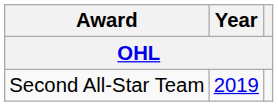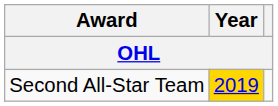row 3 | Year: no background -> gold background
